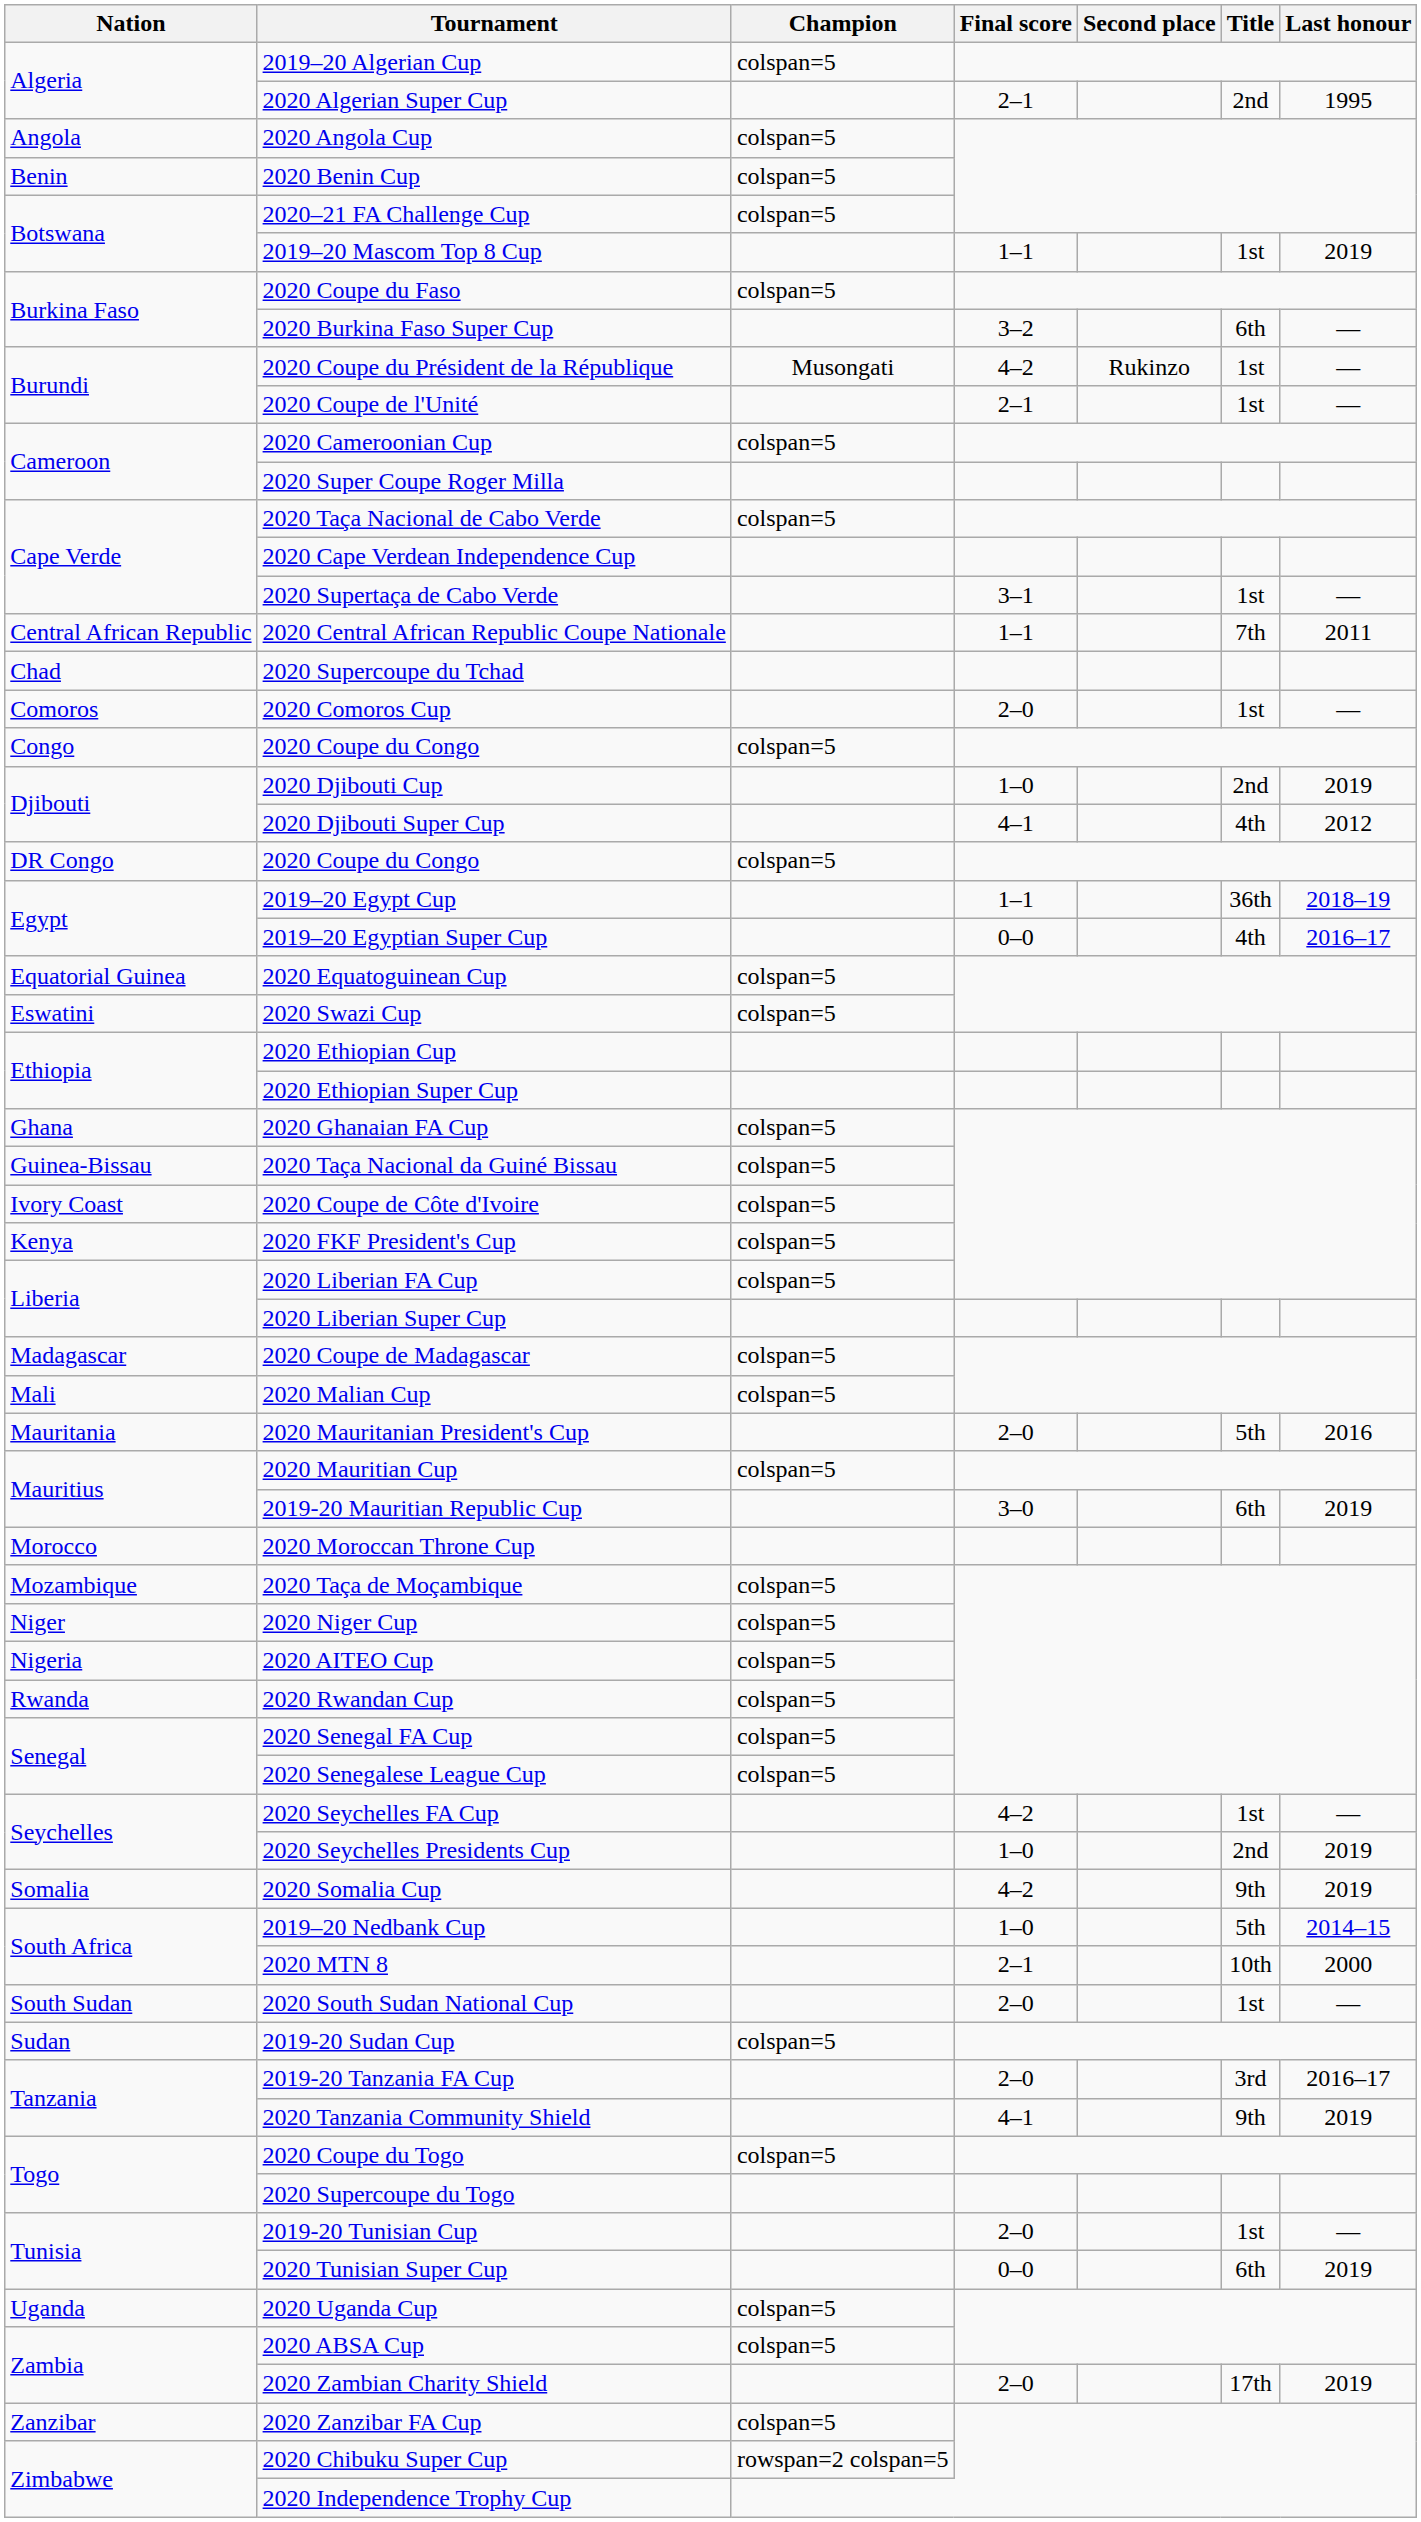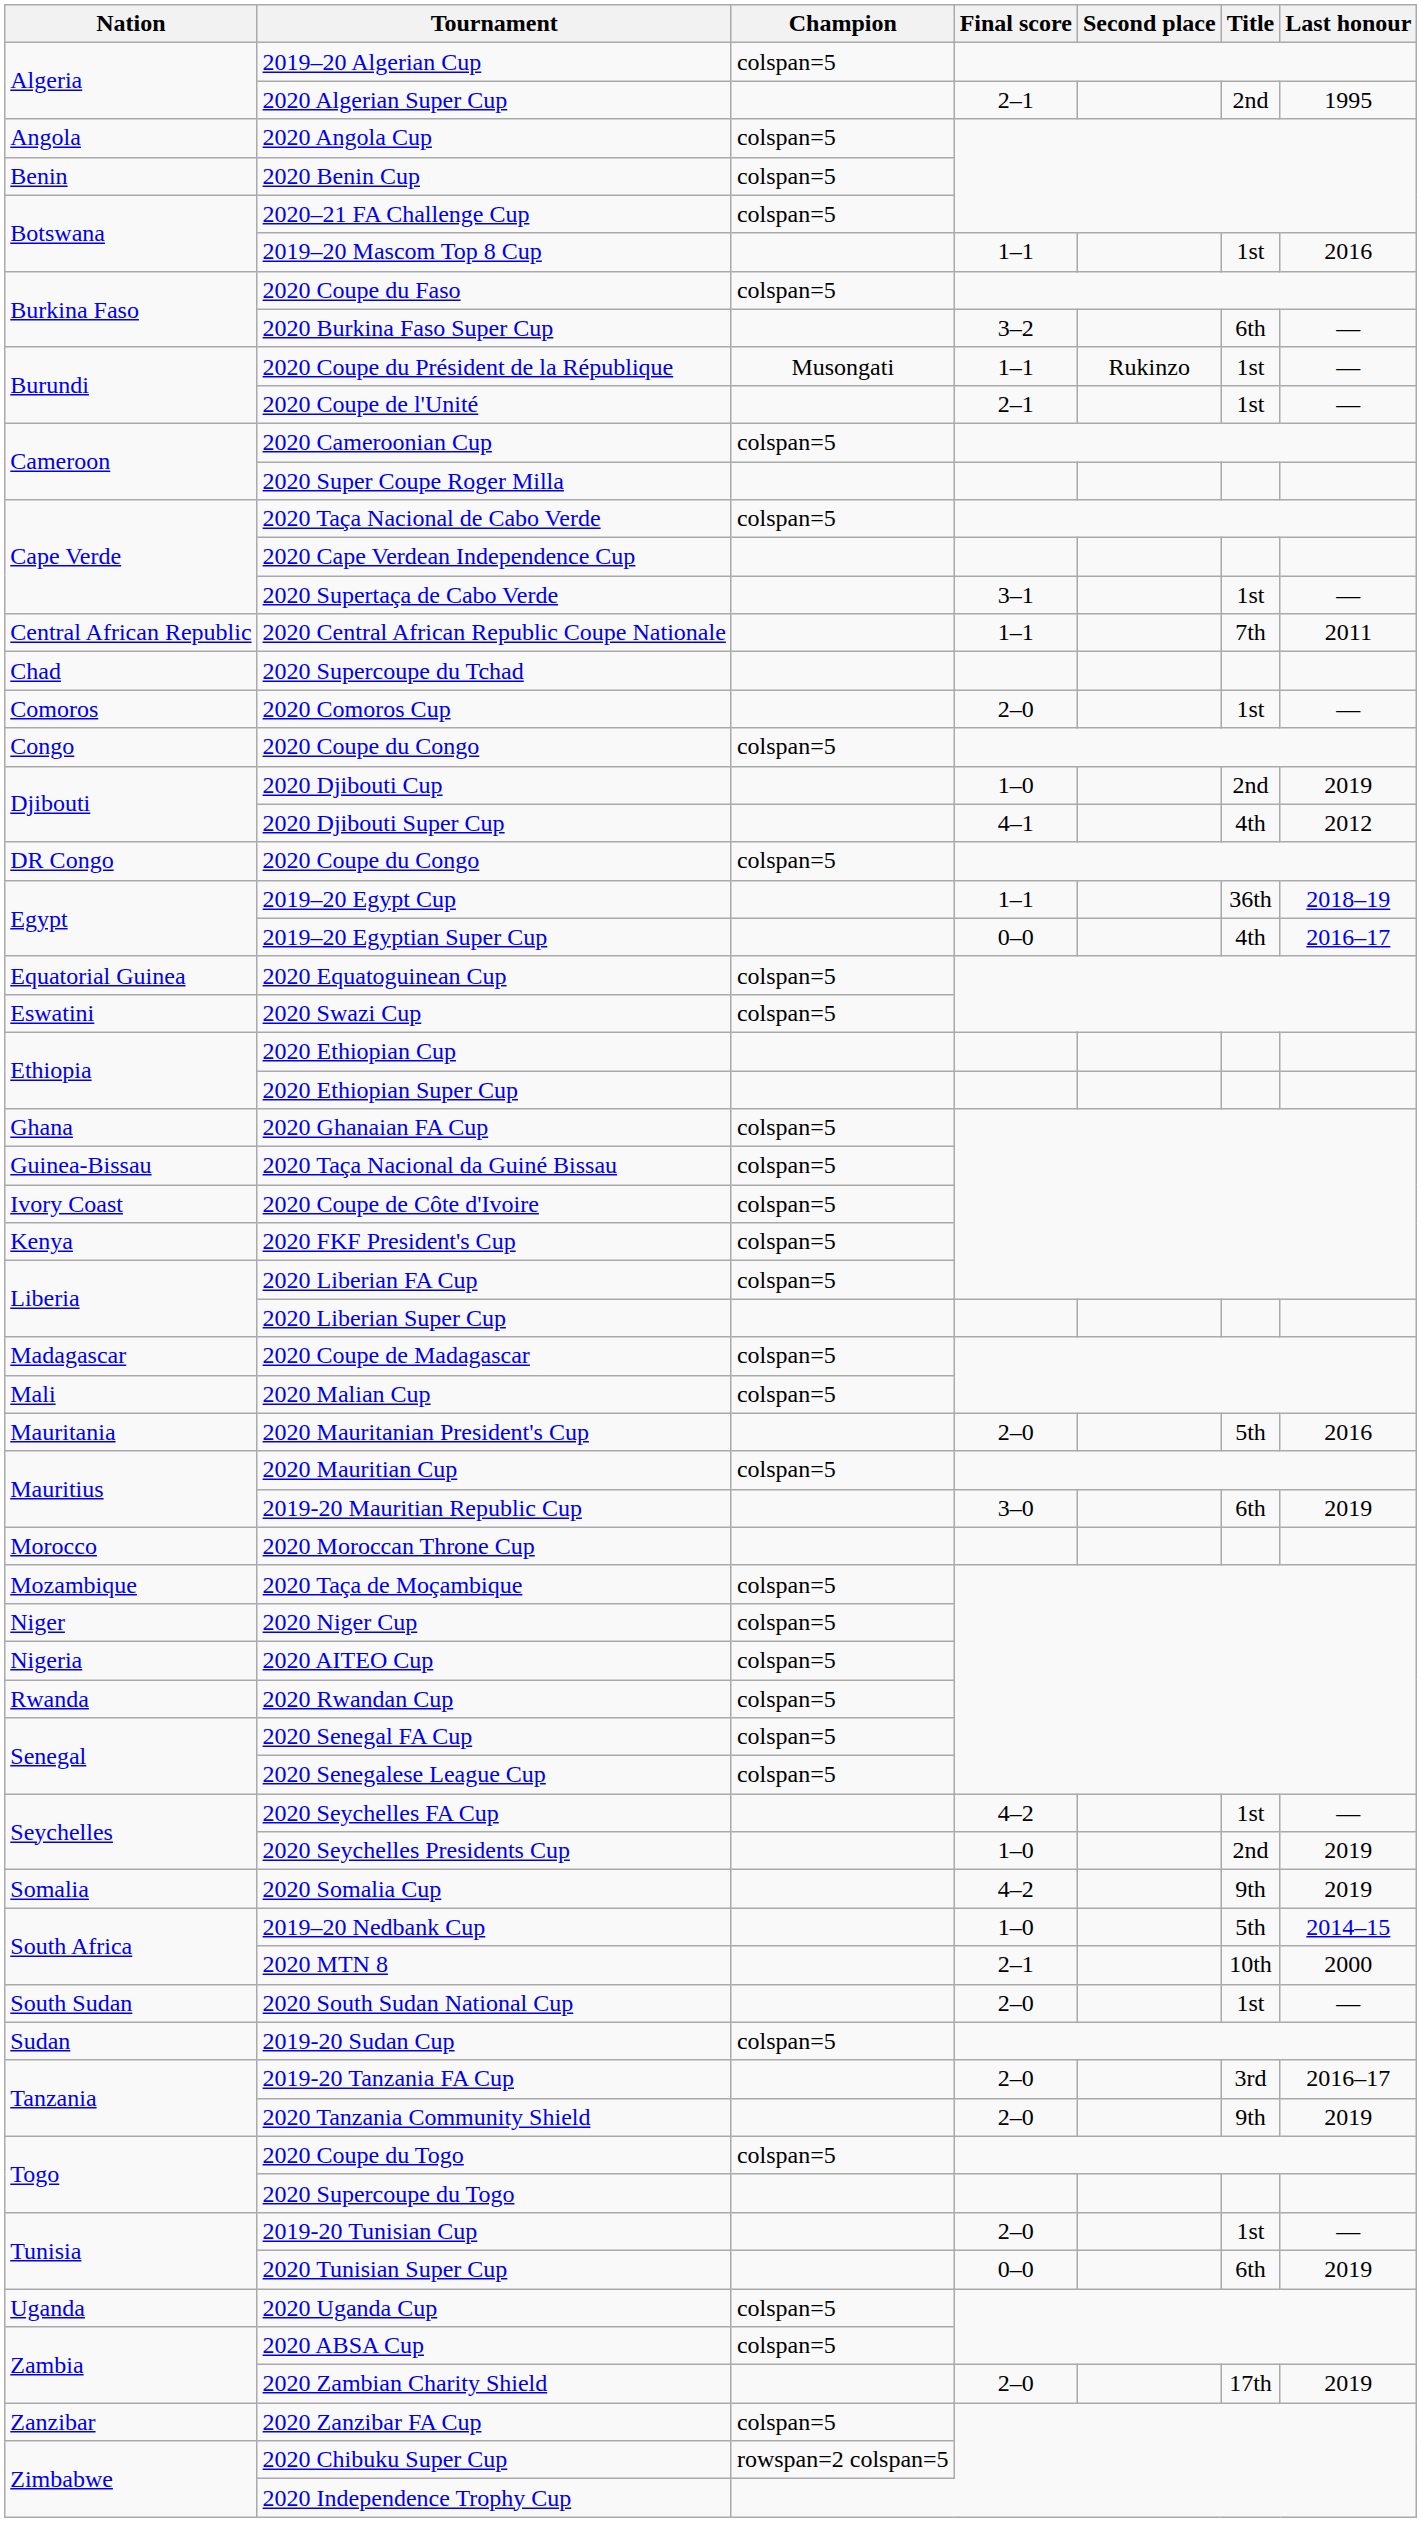2019–20 Mascom Top 8 Cup | Last honour: 2019 -> 2016
2020 Coupe du Président de la République | Final score: 4–2 -> 1–1
2020 Tanzania Community Shield | Final score: 4–1 -> 2–0
